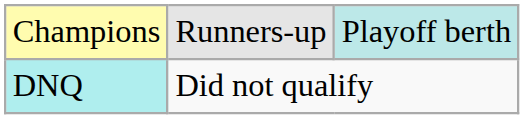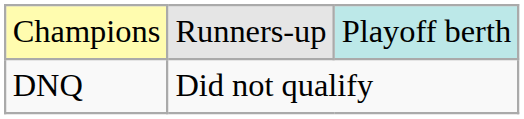DNQ | column 1: paleturquoise background -> no background
